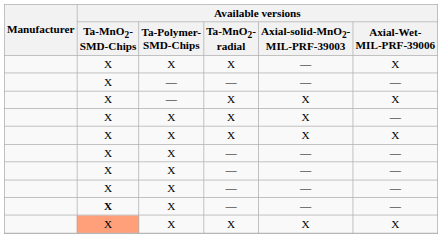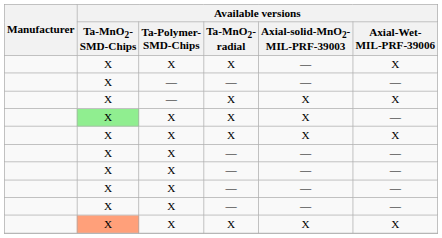row 6 | Available versions / Ta-MnO2- SMD-Chips: no background -> lightgreen background
row 11 | Available versions / Ta-MnO2- SMD-Chips: bold -> normal
